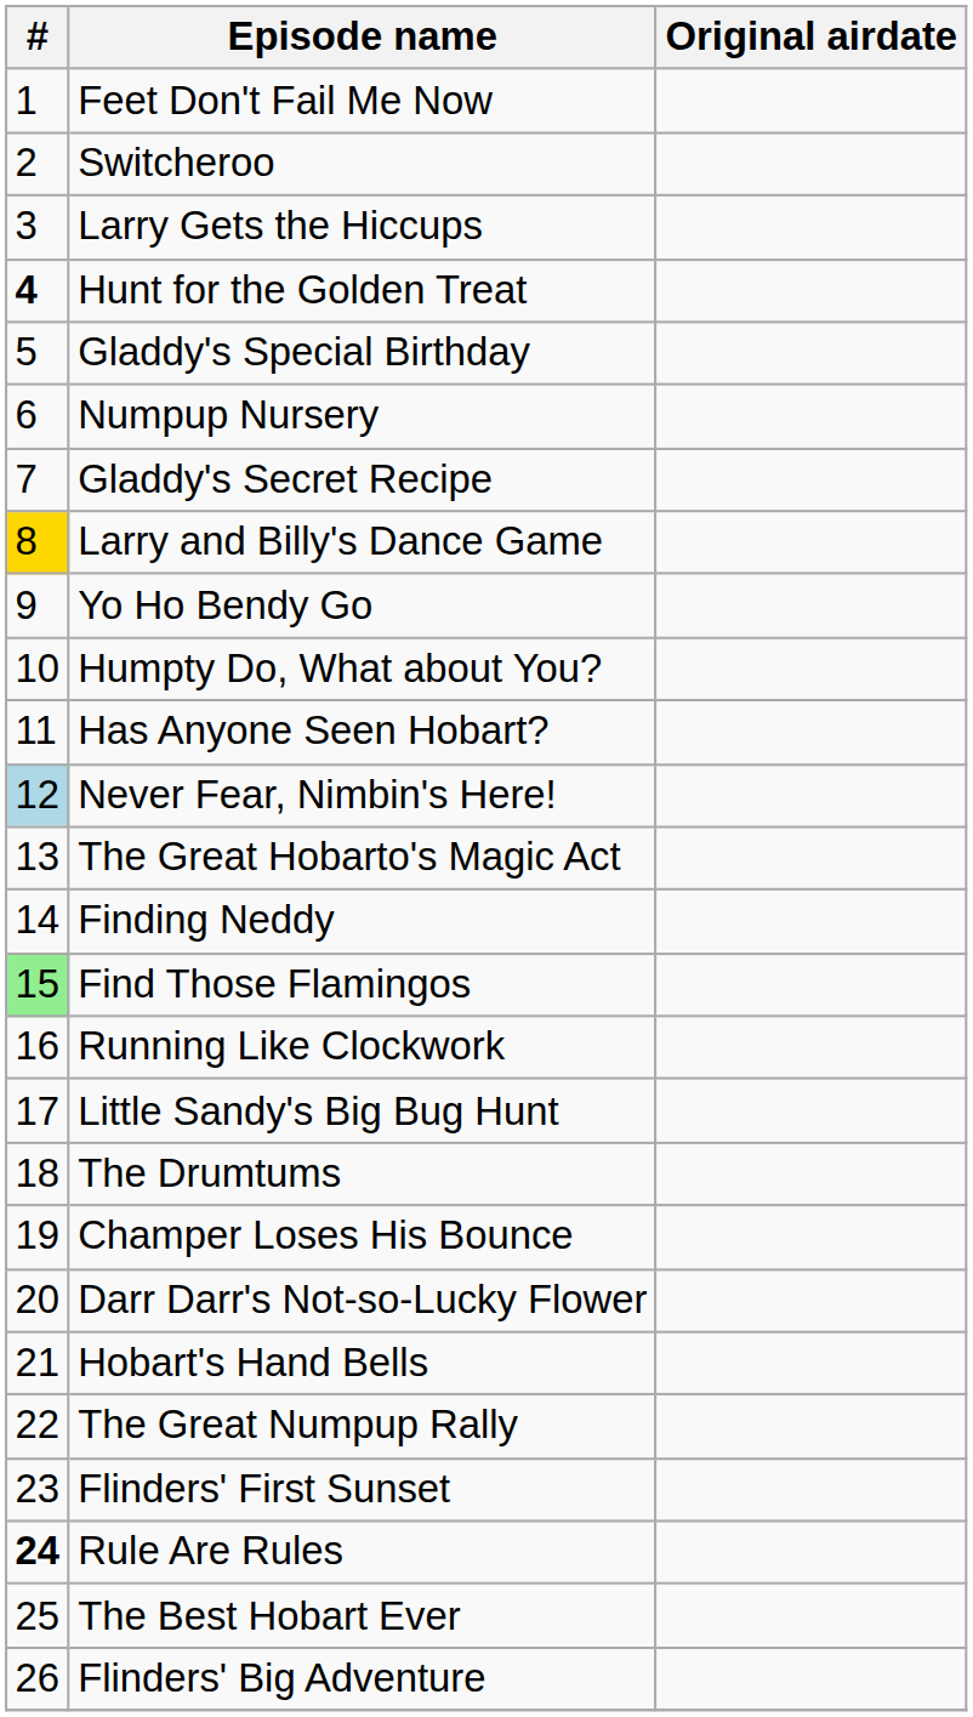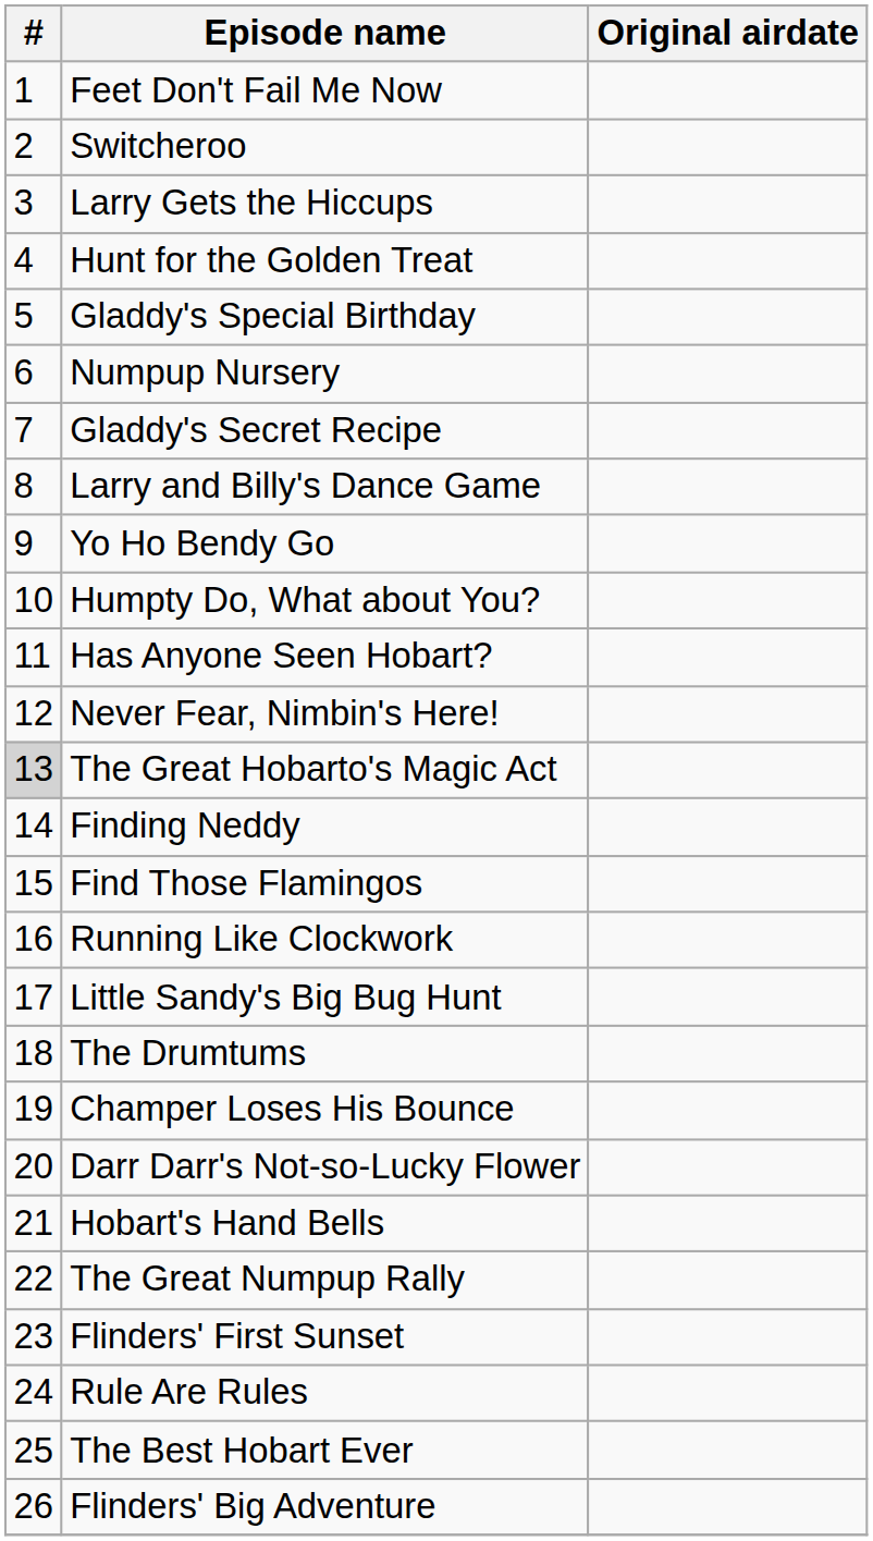Hunt for the Golden Treat | #: bold -> normal
Larry and Billy's Dance Game | #: gold background -> no background
Never Fear, Nimbin's Here! | #: lightblue background -> no background
The Great Hobarto's Magic Act | #: no background -> lightgrey background
Find Those Flamingos | #: lightgreen background -> no background
Rule Are Rules | #: bold -> normal
